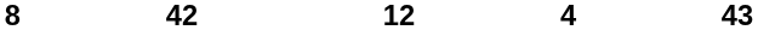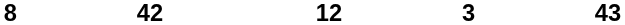8 | column 4: 4 -> 3
